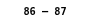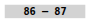row 1 | column 1: no background -> lightgrey background
